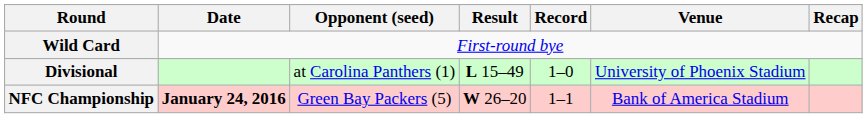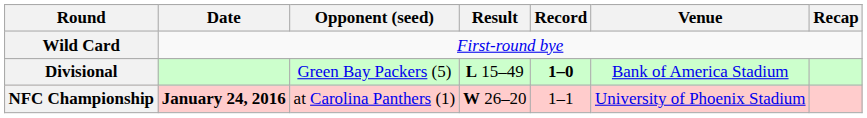Divisional | Opponent (seed): at Carolina Panthers (1) -> Green Bay Packers (5)
Divisional | Record: normal -> bold
Divisional | Venue: University of Phoenix Stadium -> Bank of America Stadium
NFC Championship | Opponent (seed): Green Bay Packers (5) -> at Carolina Panthers (1)
NFC Championship | Venue: Bank of America Stadium -> University of Phoenix Stadium
